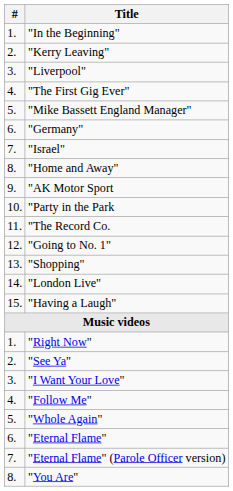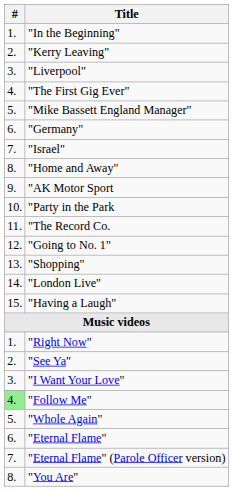"Follow Me" | #: no background -> lightgreen background
